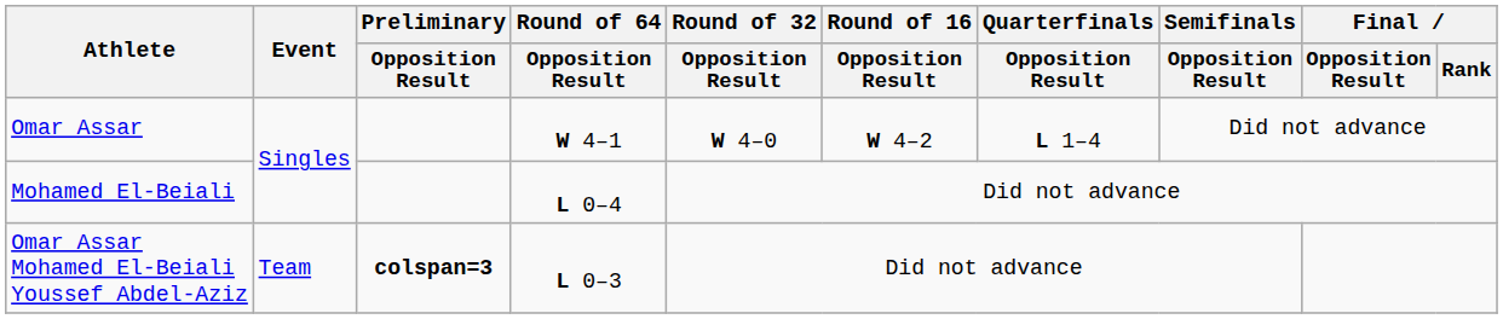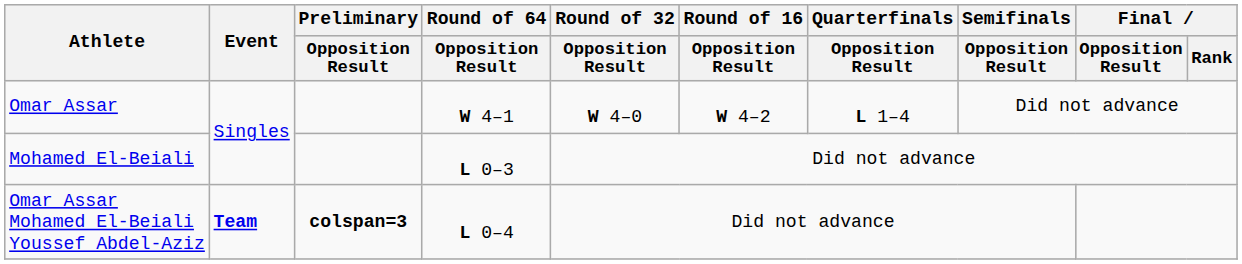Mohamed El-Beiali | Round of 64 / Opposition Result: L 0–4 -> L 0–3
Omar Assar Mohamed El-Beiali Youssef Abdel-Aziz | Event: normal -> bold
Omar Assar Mohamed El-Beiali Youssef Abdel-Aziz | Round of 64 / Opposition Result: L 0–3 -> L 0–4
